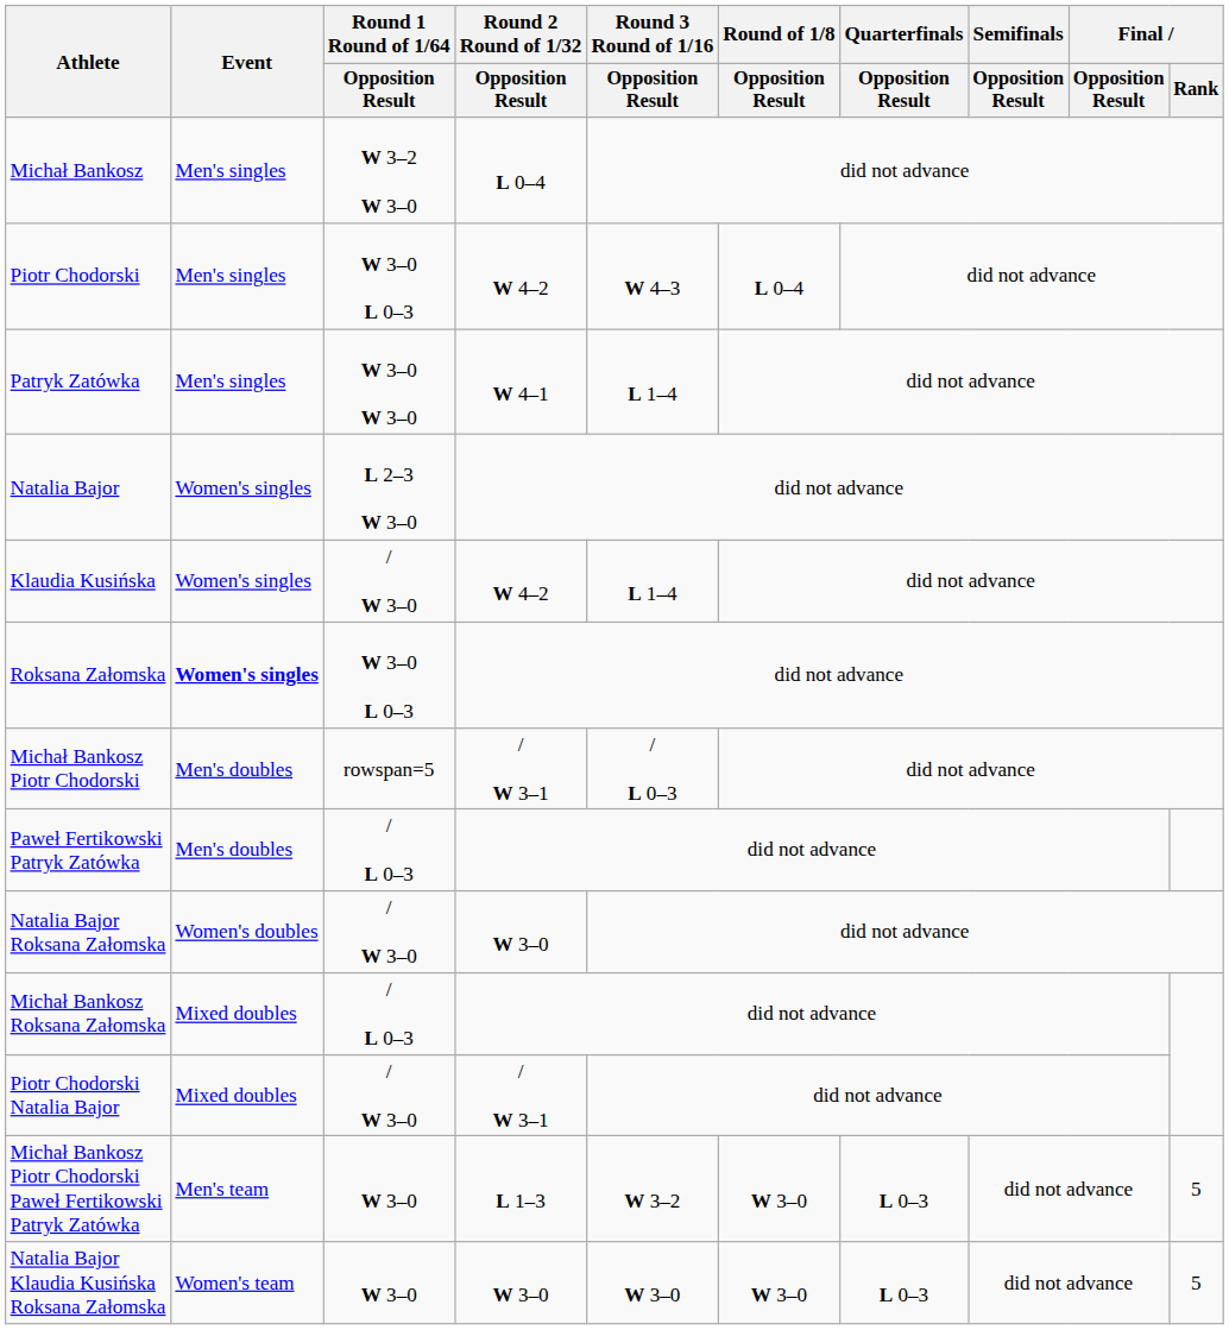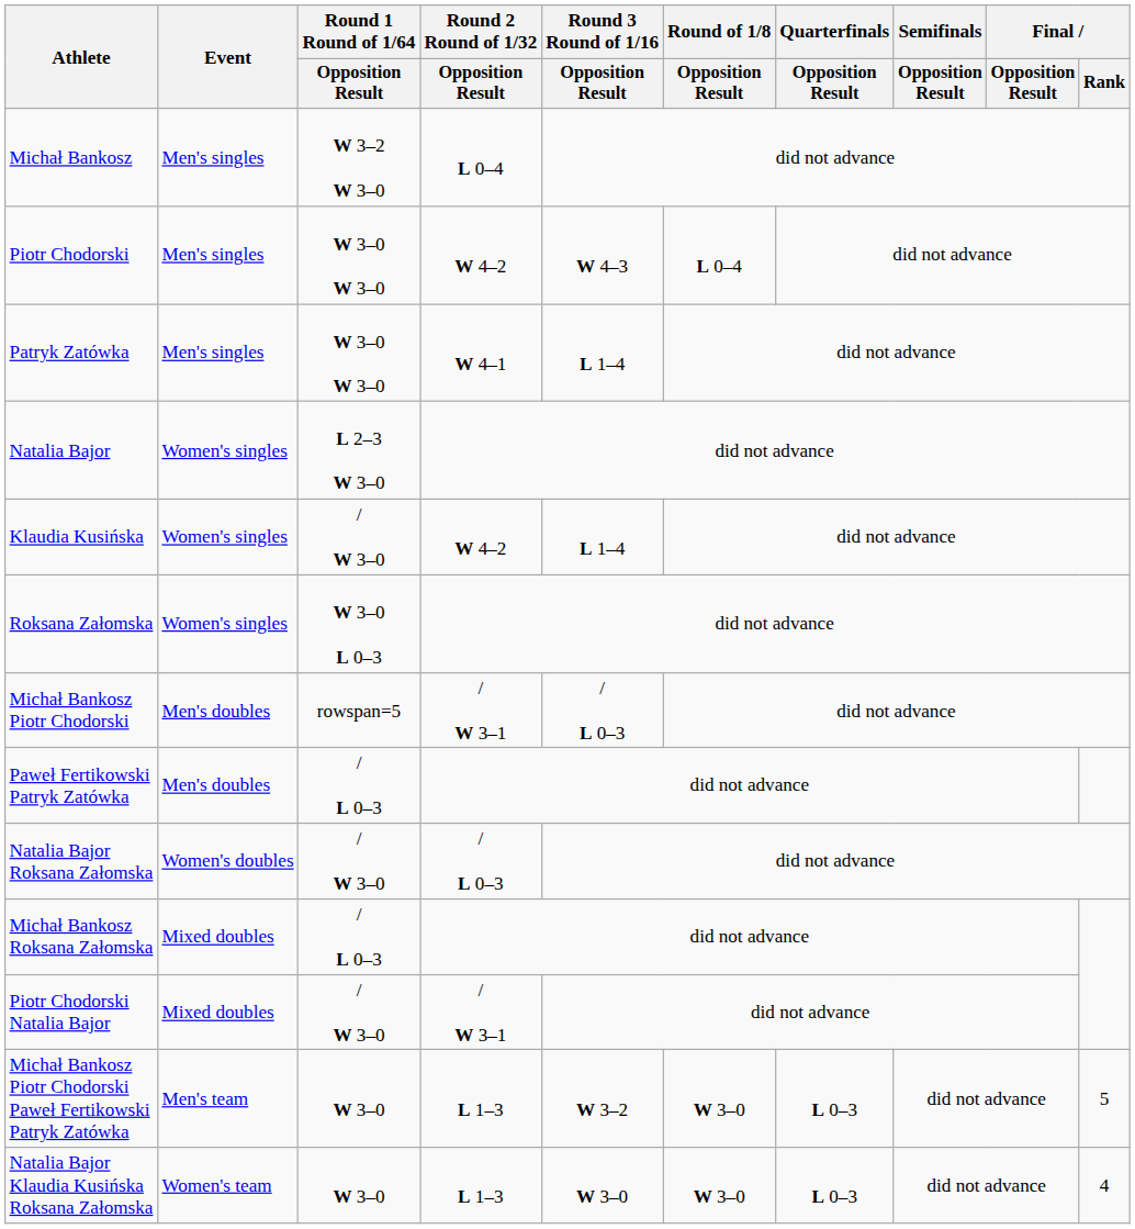Piotr Chodorski | Round 1 Round of 1/64 / Opposition Result: W 3–0 L 0–3 -> W 3–0 W 3–0
Roksana Załomska | Event: bold -> normal
Natalia Bajor Roksana Załomska | Round 2 Round of 1/32 / Opposition Result: W 3–0 -> / L 0–3
Natalia Bajor Klaudia Kusińska Roksana Załomska | Round 2 Round of 1/32 / Opposition Result: W 3–0 -> L 1–3
Natalia Bajor Klaudia Kusińska Roksana Załomska | Final / Rank: 5 -> 4
